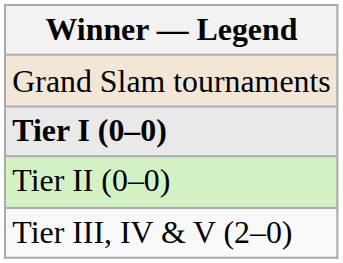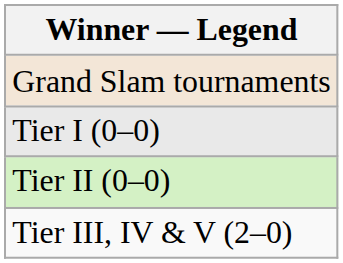row 3 | column 1: bold -> normal
